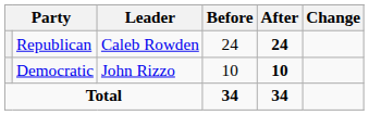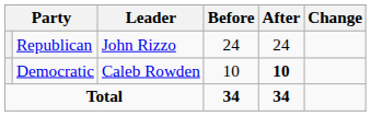Republican | Leader: Caleb Rowden -> John Rizzo
Republican | After: bold -> normal
Democratic | Leader: John Rizzo -> Caleb Rowden
